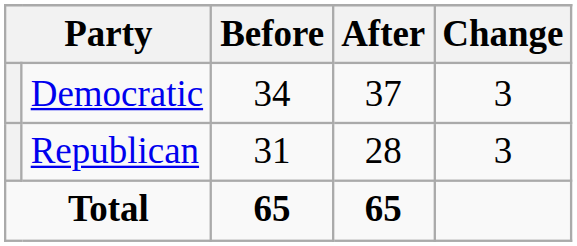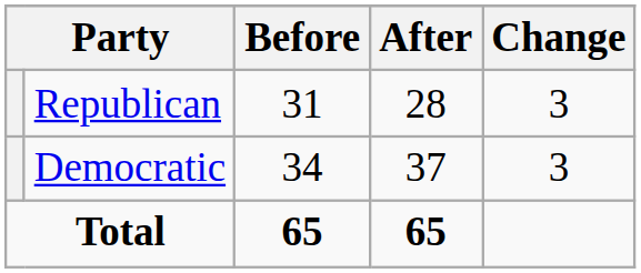rows swapped: Democratic <-> Republican
